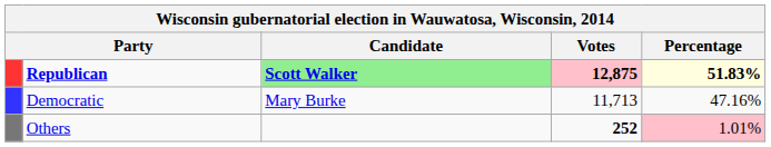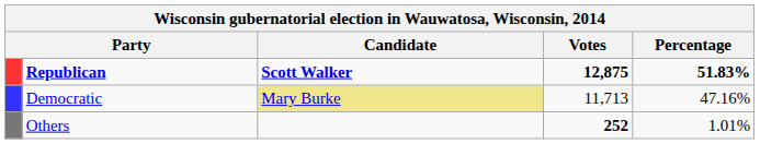Republican | Candidate: lightgreen background -> no background
Republican | Votes: pink background -> no background
Republican | Percentage: lightyellow background -> no background
Democratic | Candidate: no background -> khaki background
Others | Percentage: pink background -> no background
